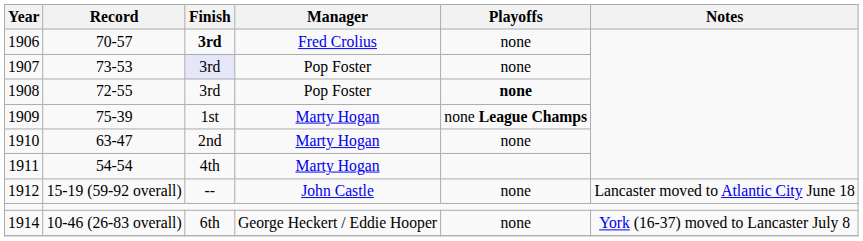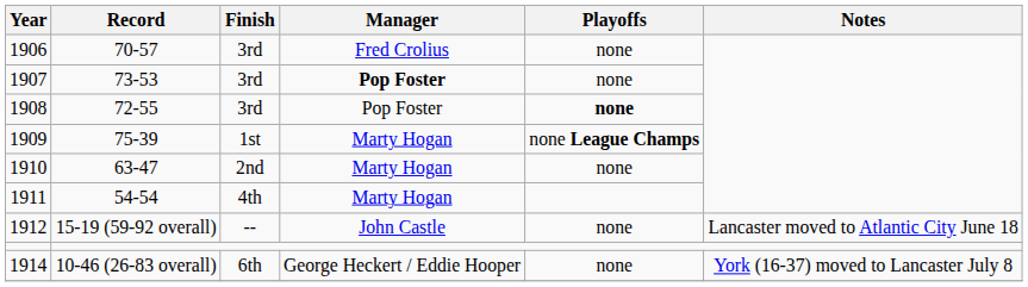1906 | Finish: bold -> normal
1907 | Finish: lavender background -> no background
1907 | Manager: normal -> bold
